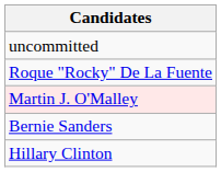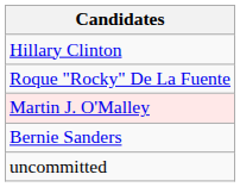row 2 | column 1: uncommitted -> Hillary Clinton
row 6 | column 1: Hillary Clinton -> uncommitted
